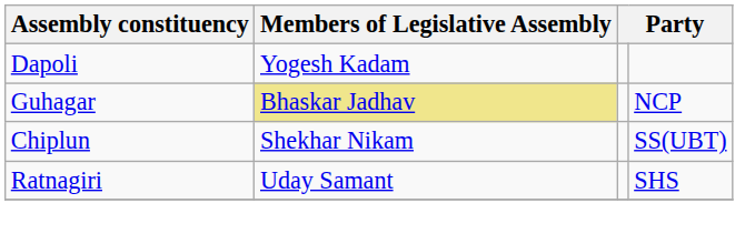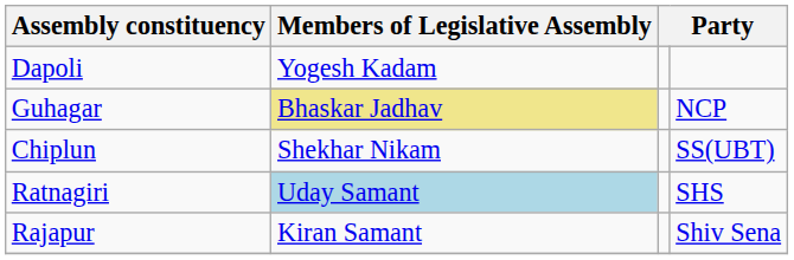Ratnagiri | Members of Legislative Assembly: no background -> lightblue background
+ row: Rajapur | Kiran Samant | Shiv Sena
